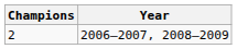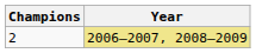2 | Year: no background -> khaki background
